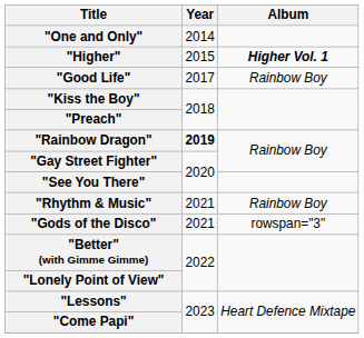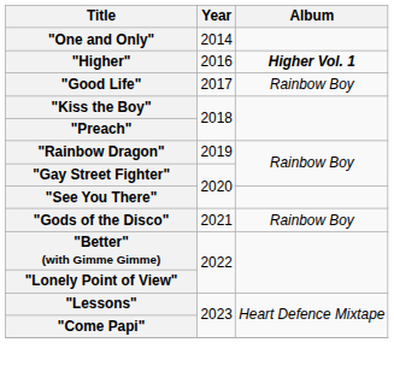"Higher" | Year: 2015 -> 2016
"Rainbow Dragon" | Year: bold -> normal
- row: "Rhythm & Music" | 2021 | Rainbow Boy
"Gods of the Disco" | Album: rowspan="3" -> Rainbow Boy
